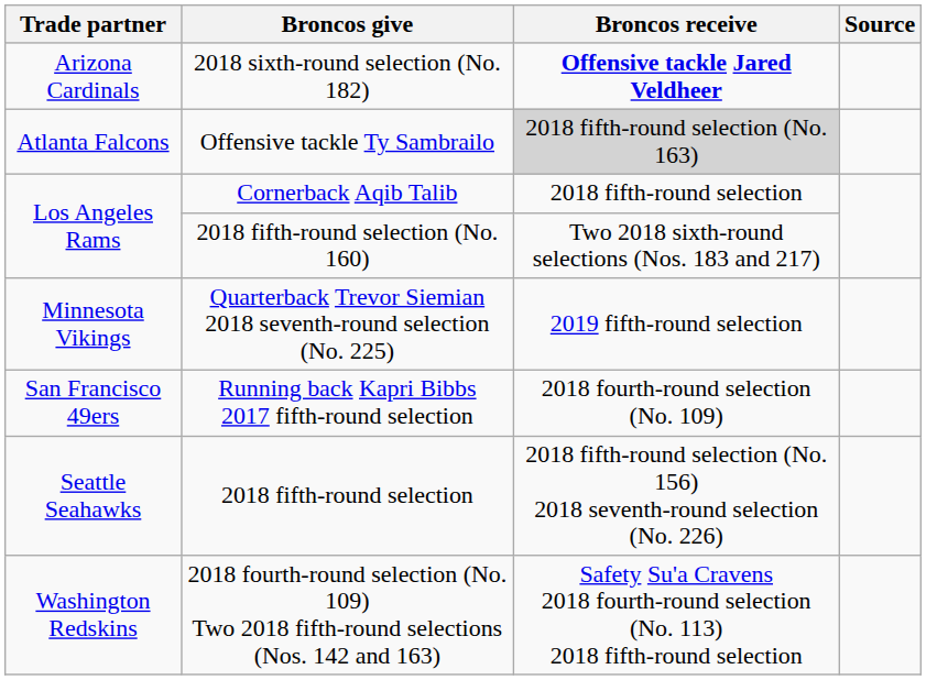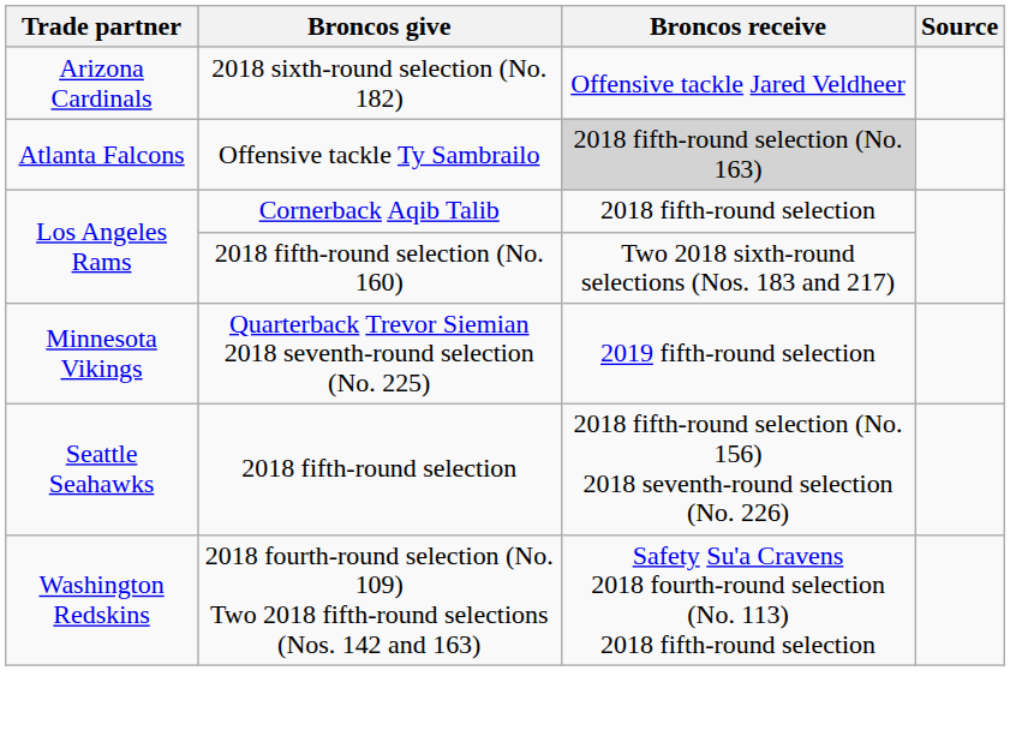2018 sixth-round selection (No. 182) | Broncos receive: bold -> normal
- row: San Francisco 49ers | Running back Kapri Bibbs 2017 fifth-round selection | 2018 fourth-round selection (No. 109)
